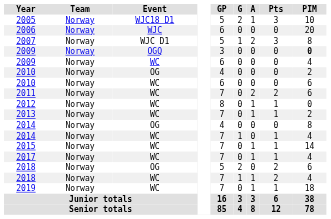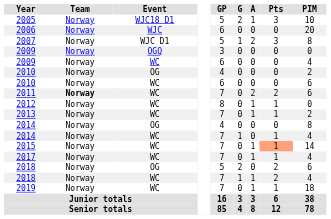2009 / OGQ | PIM: bold -> normal
2011 | Team: normal -> bold
2015 | Pts: no background -> lightsalmon background
